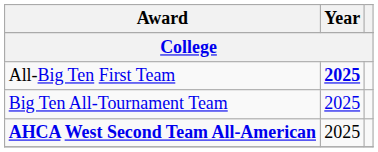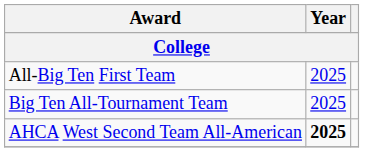row 3 | Year: bold -> normal
row 5 | Award: bold -> normal
row 5 | Year: normal -> bold
